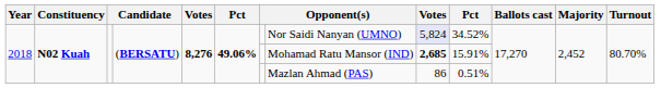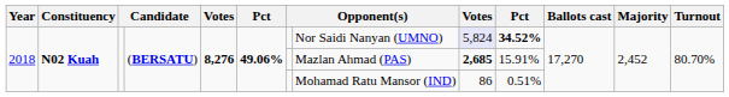row 2 | column 10: normal -> bold
row 3 | column 8: Mohamad Ratu Mansor (IND) -> Mazlan Ahmad (PAS)
row 4 | column 8: Mazlan Ahmad (PAS) -> Mohamad Ratu Mansor (IND)
